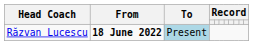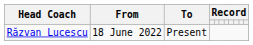Răzvan Lucescu | From: bold -> normal
Răzvan Lucescu | To: lightblue background -> no background
